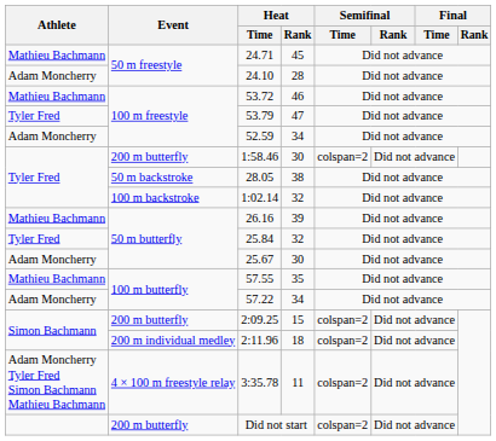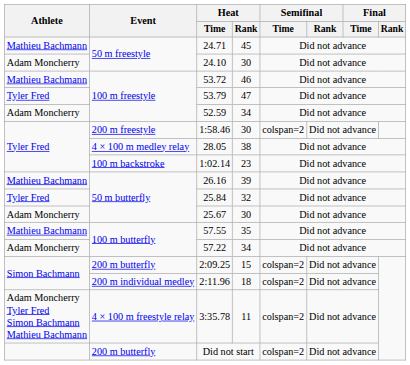24.10 | Heat / Rank: 28 -> 30
1:58.46 | Event: 200 m butterfly -> 200 m freestyle
28.05 | Event: 50 m backstroke -> 4 × 100 m medley relay
1:02.14 | Heat / Rank: 32 -> 23
